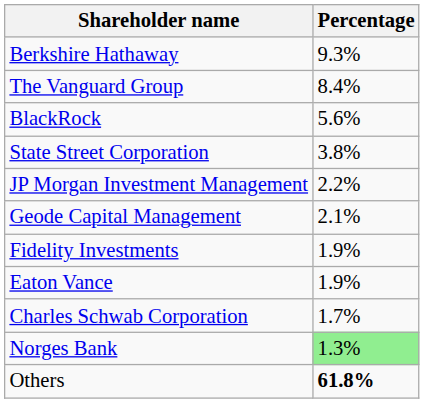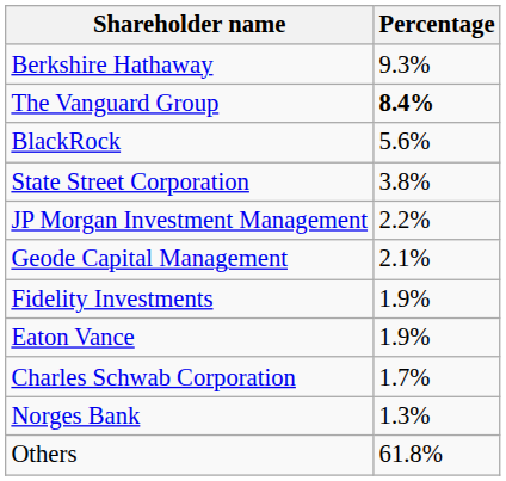The Vanguard Group | Percentage: normal -> bold
Norges Bank | Percentage: lightgreen background -> no background
Others | Percentage: bold -> normal
